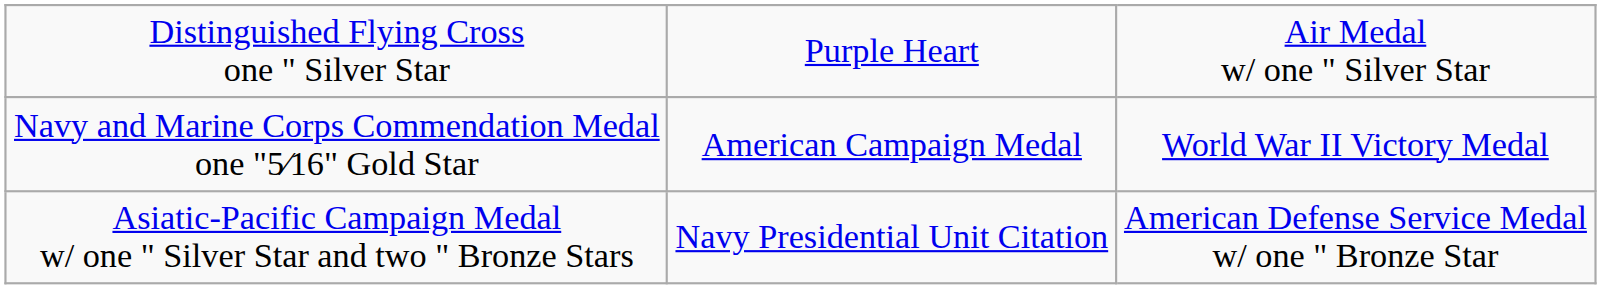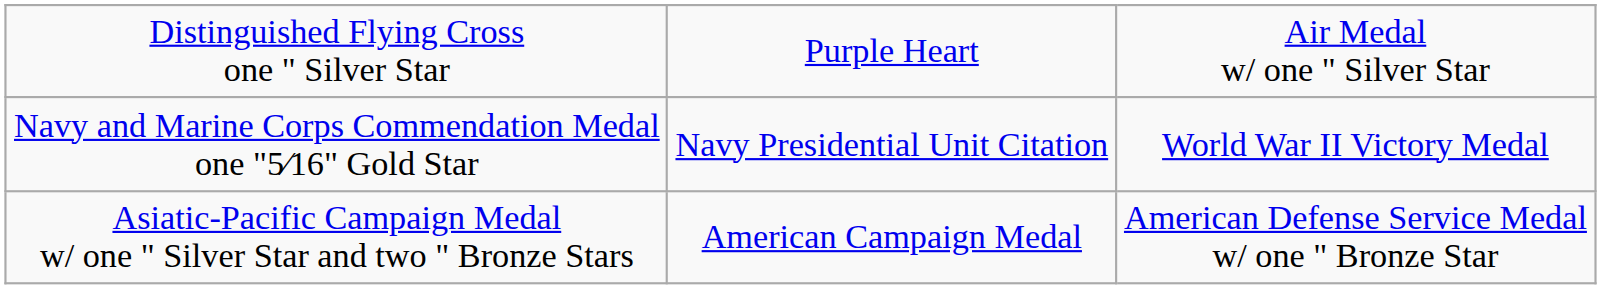row 2 | column 2: American Campaign Medal -> Navy Presidential Unit Citation
row 3 | column 2: Navy Presidential Unit Citation -> American Campaign Medal
